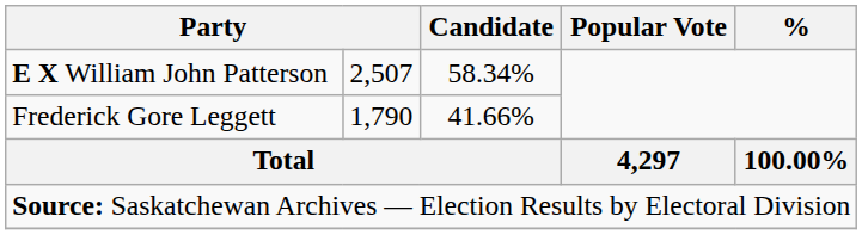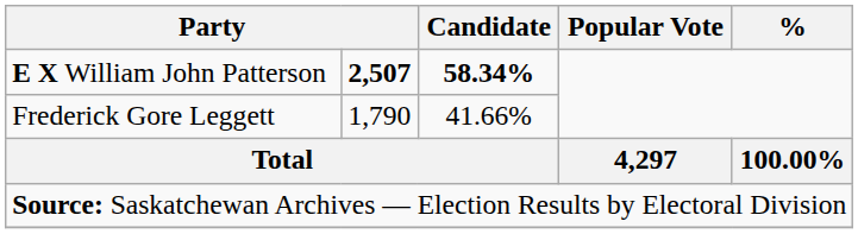E X William John Patterson | column 2: normal -> bold
E X William John Patterson | Candidate: normal -> bold
